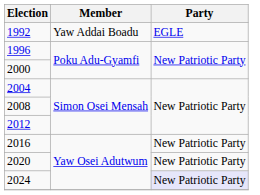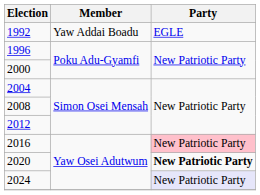2016 | Party: no background -> pink background
2020 | Party: normal -> bold
